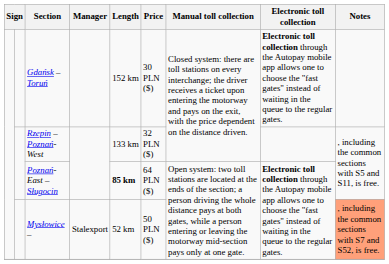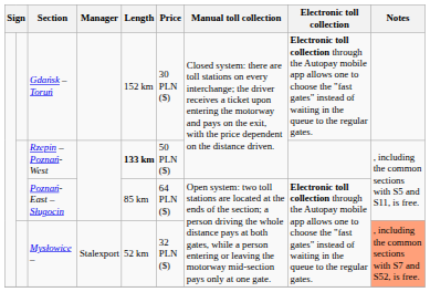Rzepin – Poznań-West | Length: normal -> bold
Rzepin – Poznań-West | Price: 32 PLN ($) -> 50 PLN ($)
Poznań-East – Sługocin | Length: bold -> normal
Mysłowice – | Price: 50 PLN ($) -> 32 PLN ($)
